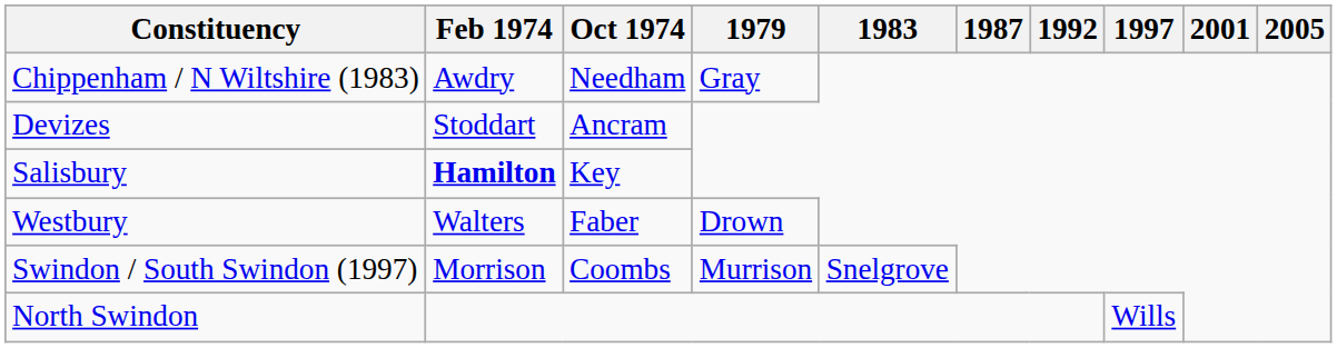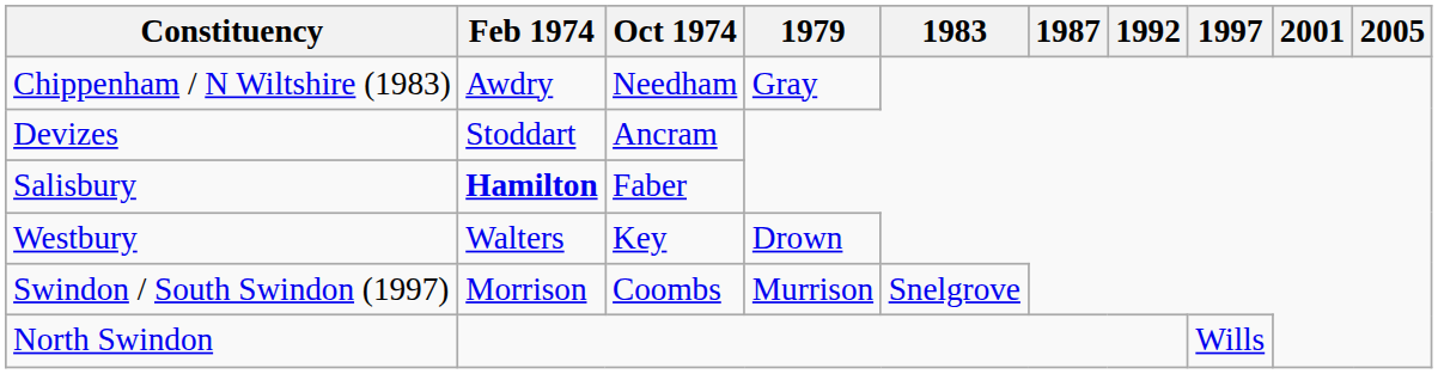Salisbury | Oct 1974: Key -> Faber
Westbury | Oct 1974: Faber -> Key
